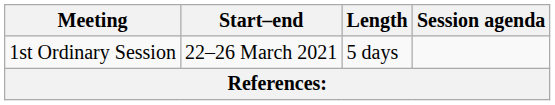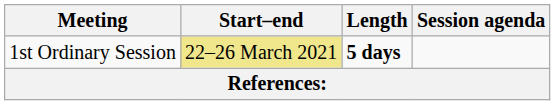1st Ordinary Session | Start–end: no background -> khaki background
1st Ordinary Session | Length: normal -> bold
